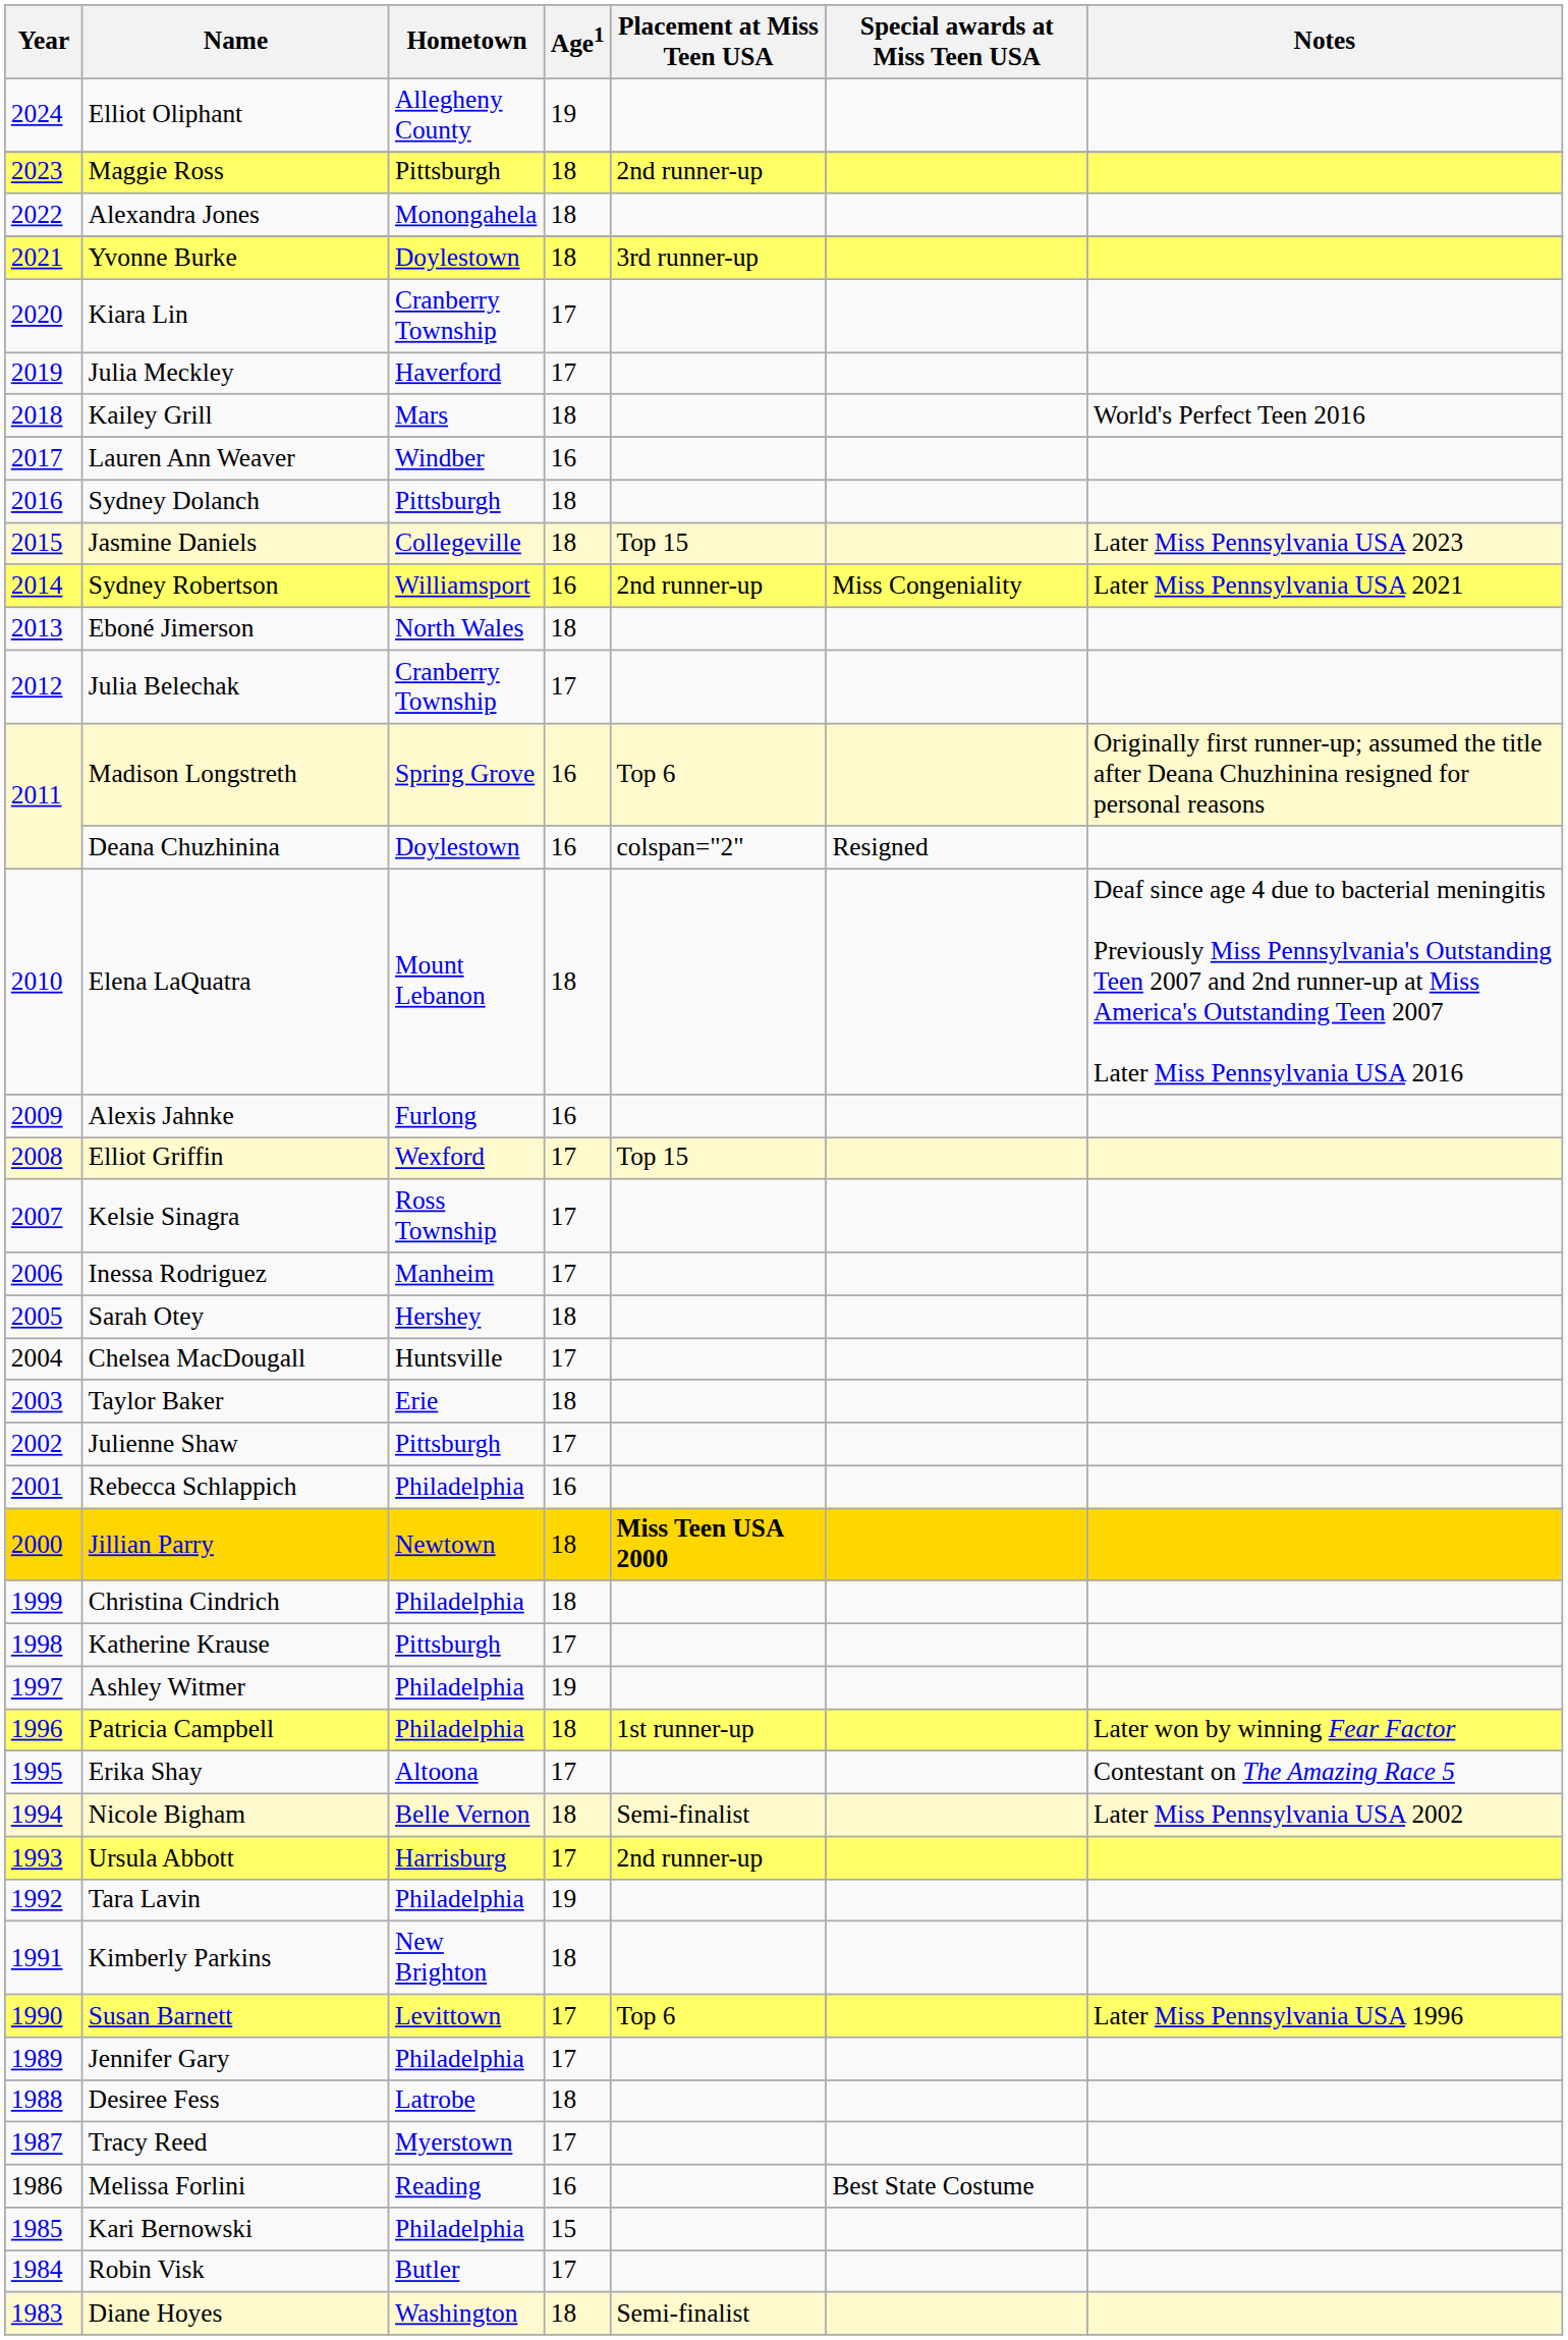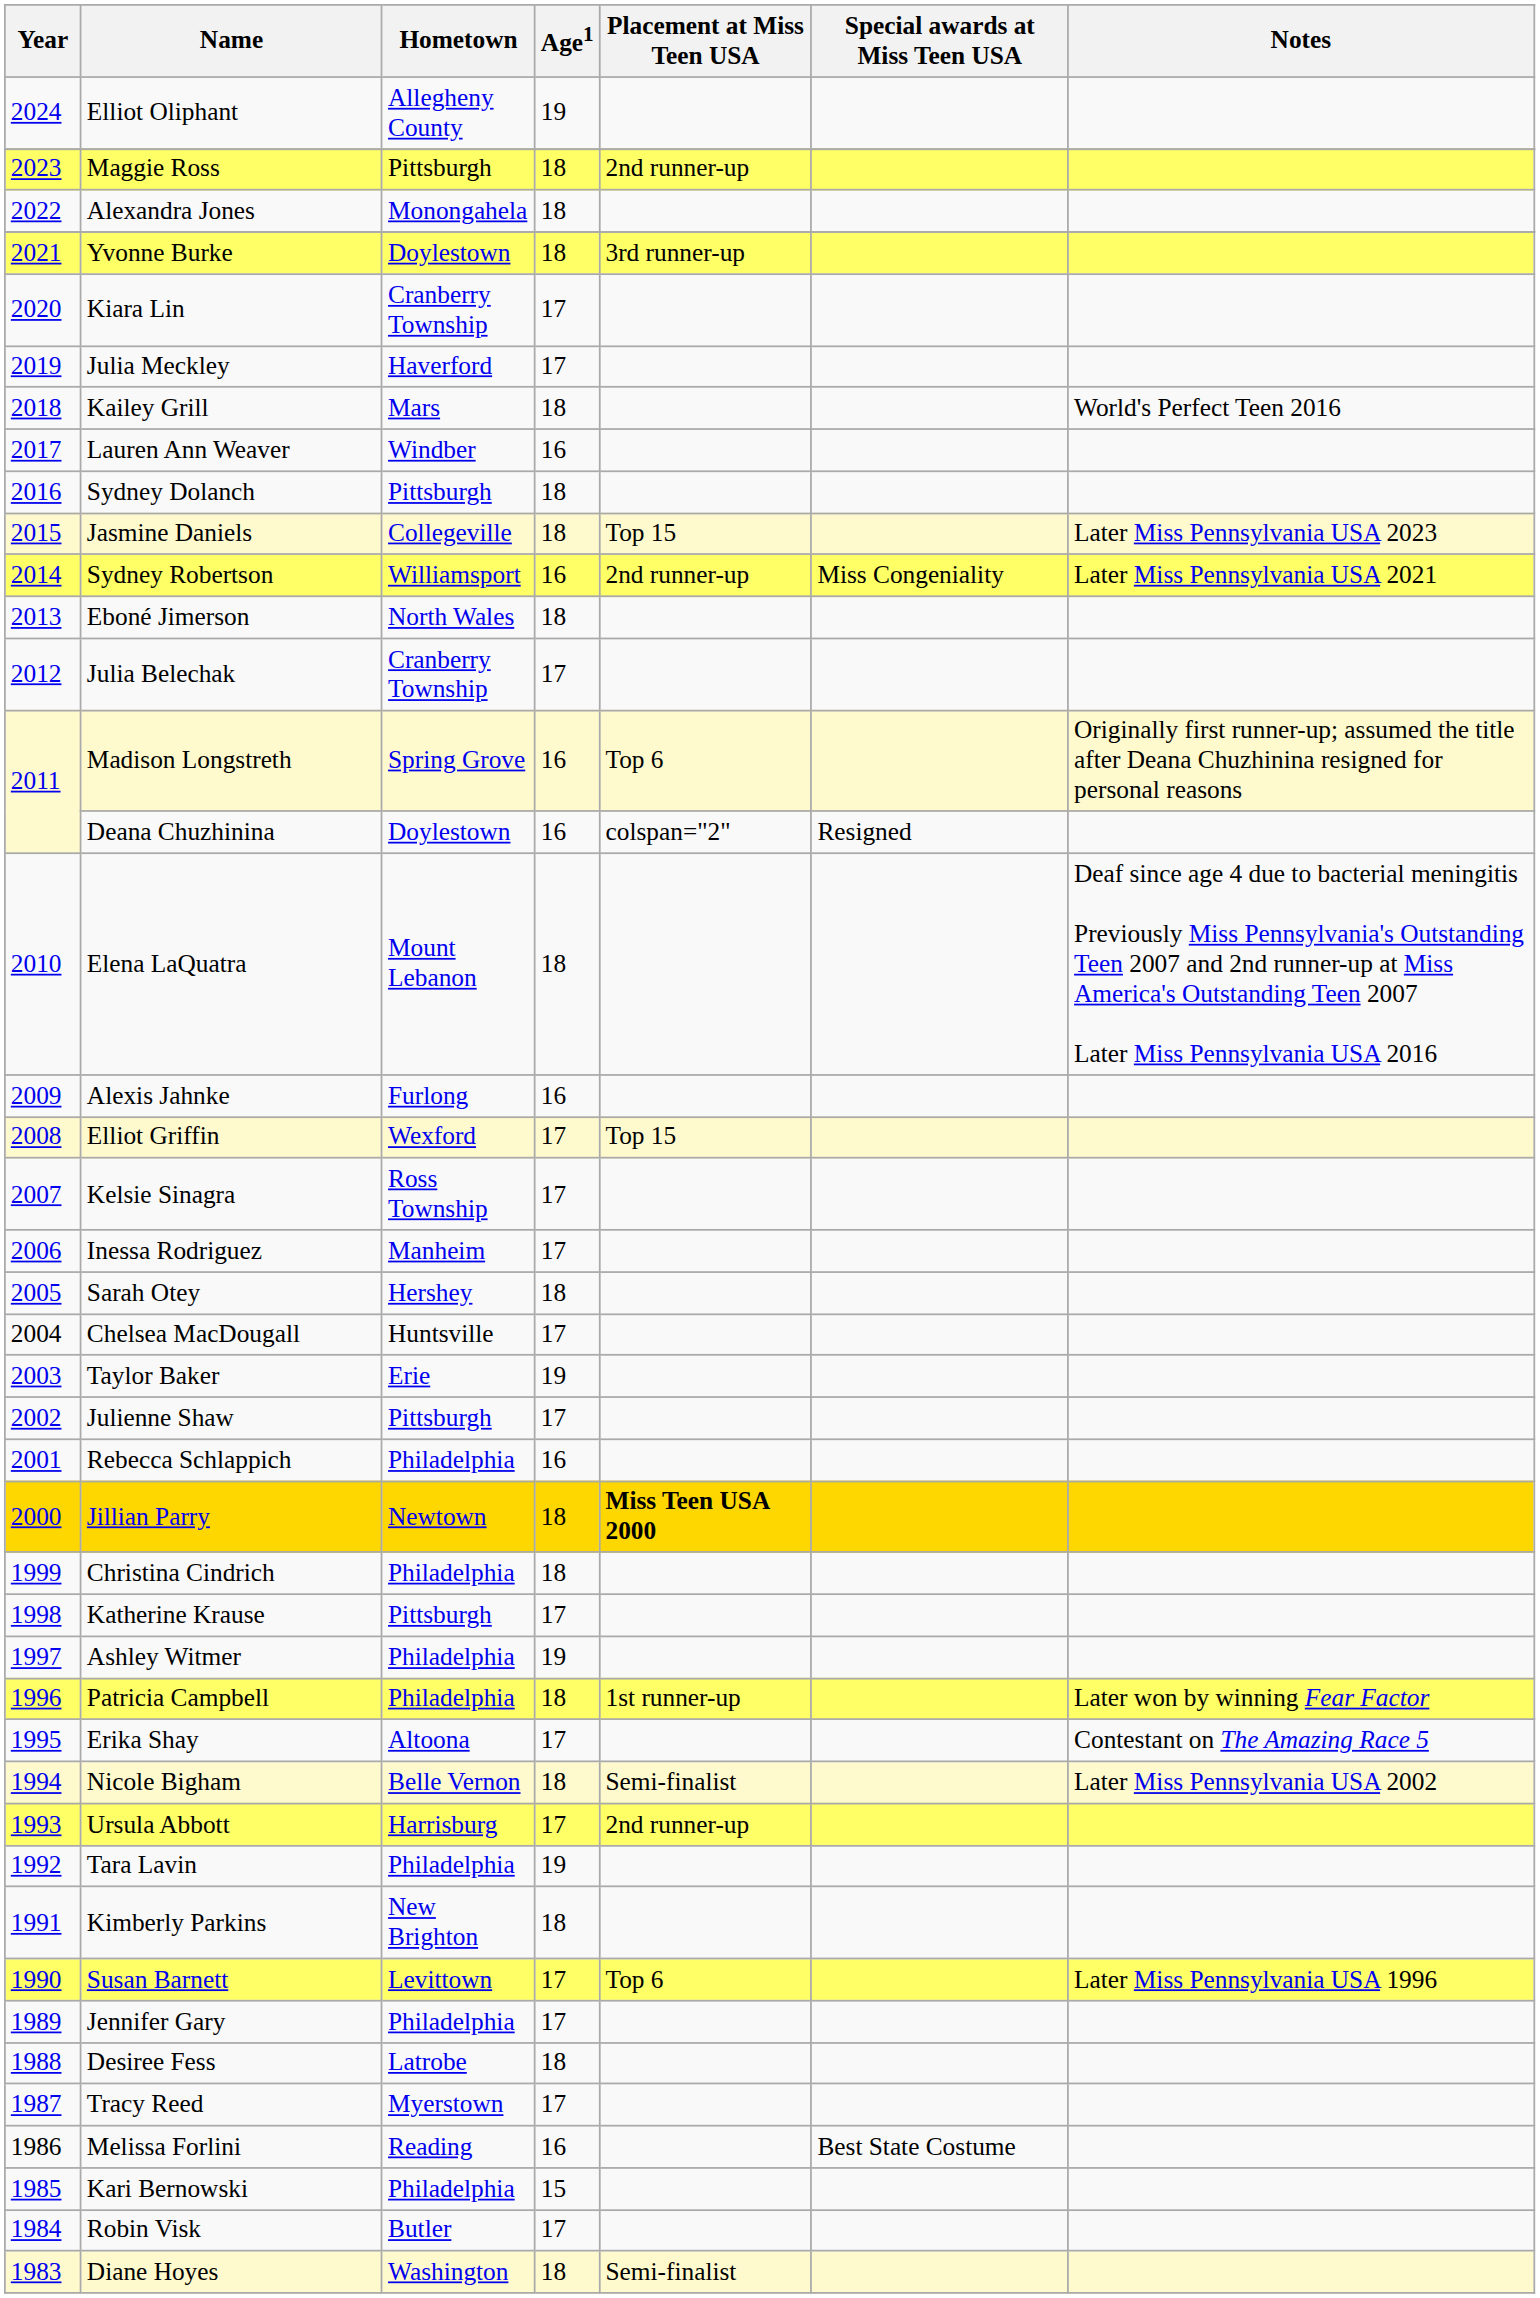Taylor Baker | Age1: 18 -> 19
